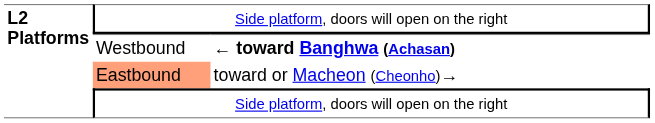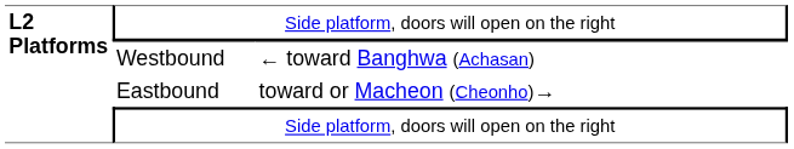Westbound | column 3: bold -> normal
Eastbound | column 2: lightsalmon background -> no background
